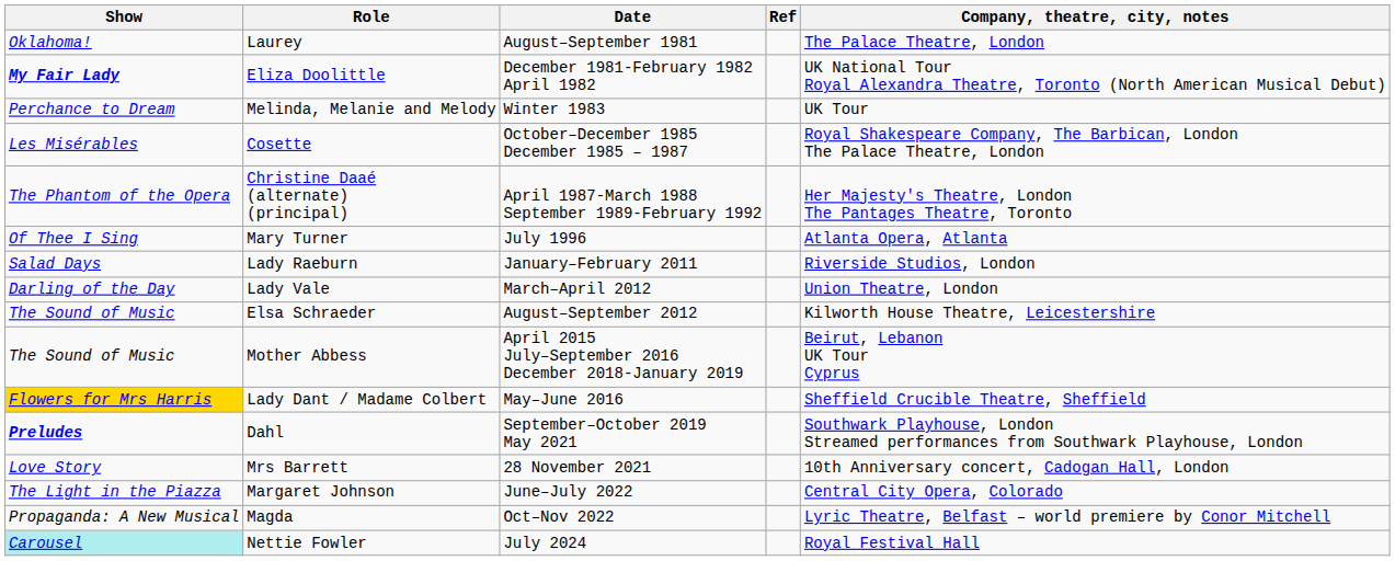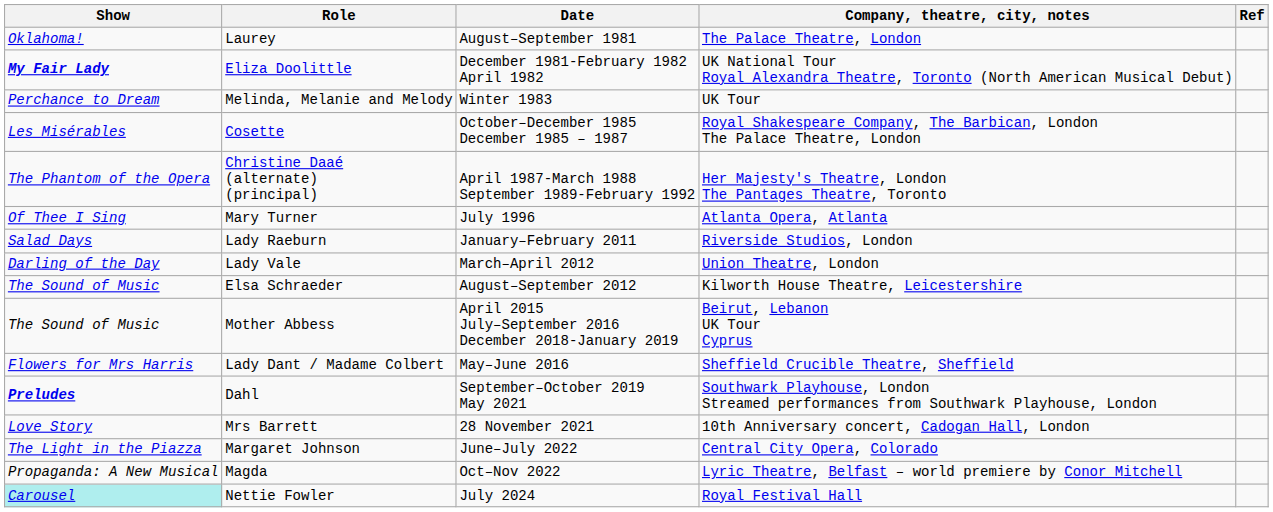columns swapped: Company, theatre, city, notes <-> Ref
Lady Dant / Madame Colbert | Show: gold background -> no background
